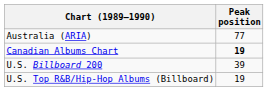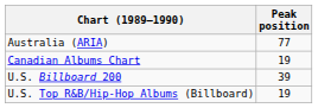Canadian Albums Chart | Peak position: bold -> normal
